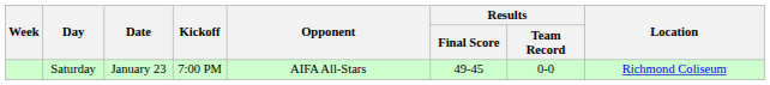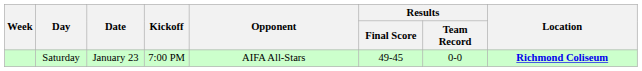Saturday | Location: normal -> bold
